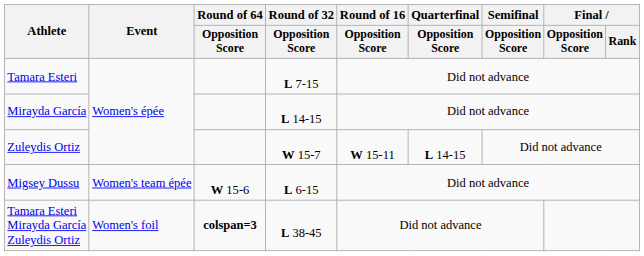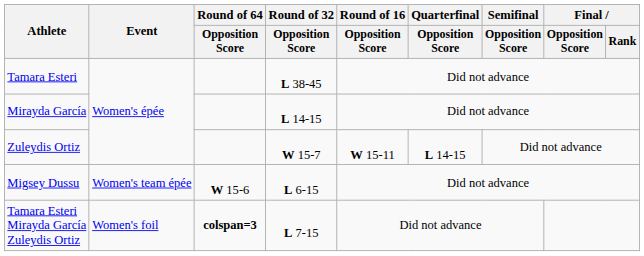Tamara Esteri | Round of 32 / Opposition Score: L 7-15 -> L 38-45
Tamara Esteri Mirayda García Zuleydis Ortiz | Round of 32 / Opposition Score: L 38-45 -> L 7-15
